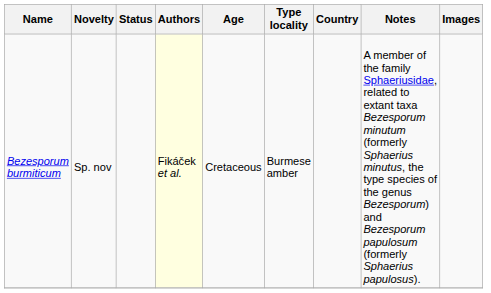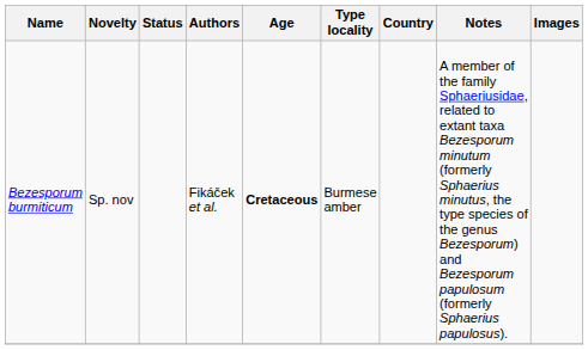Bezesporum burmiticum | Authors: lightyellow background -> no background
Bezesporum burmiticum | Age: normal -> bold
